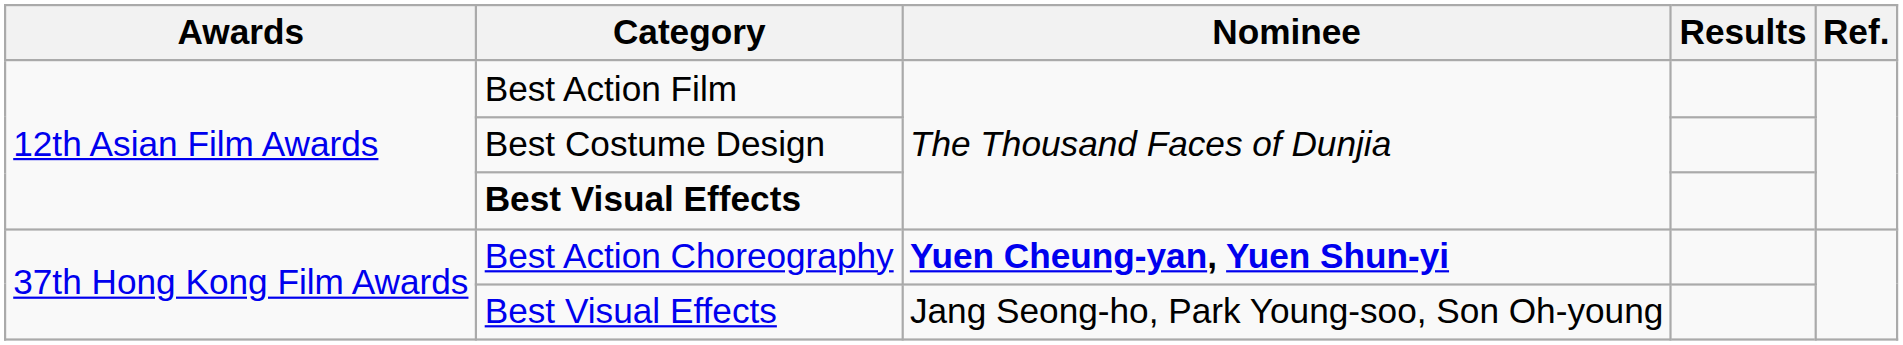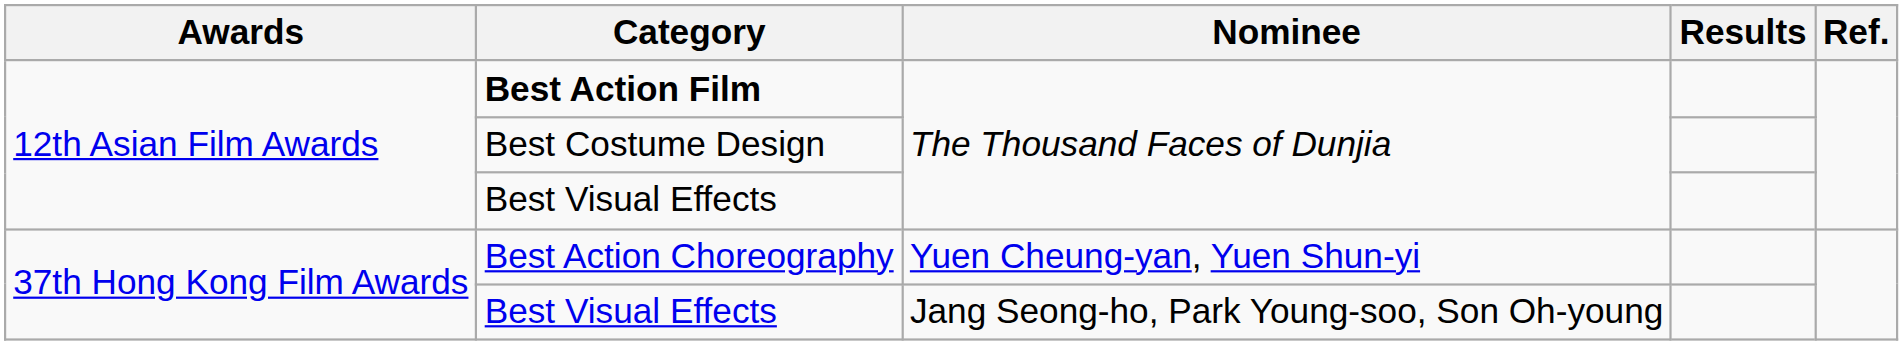Best Action Film | Category: normal -> bold
Best Visual Effects / The Thousand Faces of Dunjia | Category: bold -> normal
Best Action Choreography | Nominee: bold -> normal
